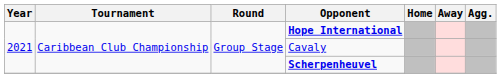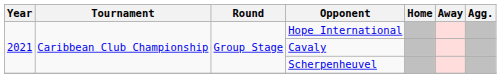Hope International | Opponent: bold -> normal
Scherpenheuvel | Opponent: bold -> normal
